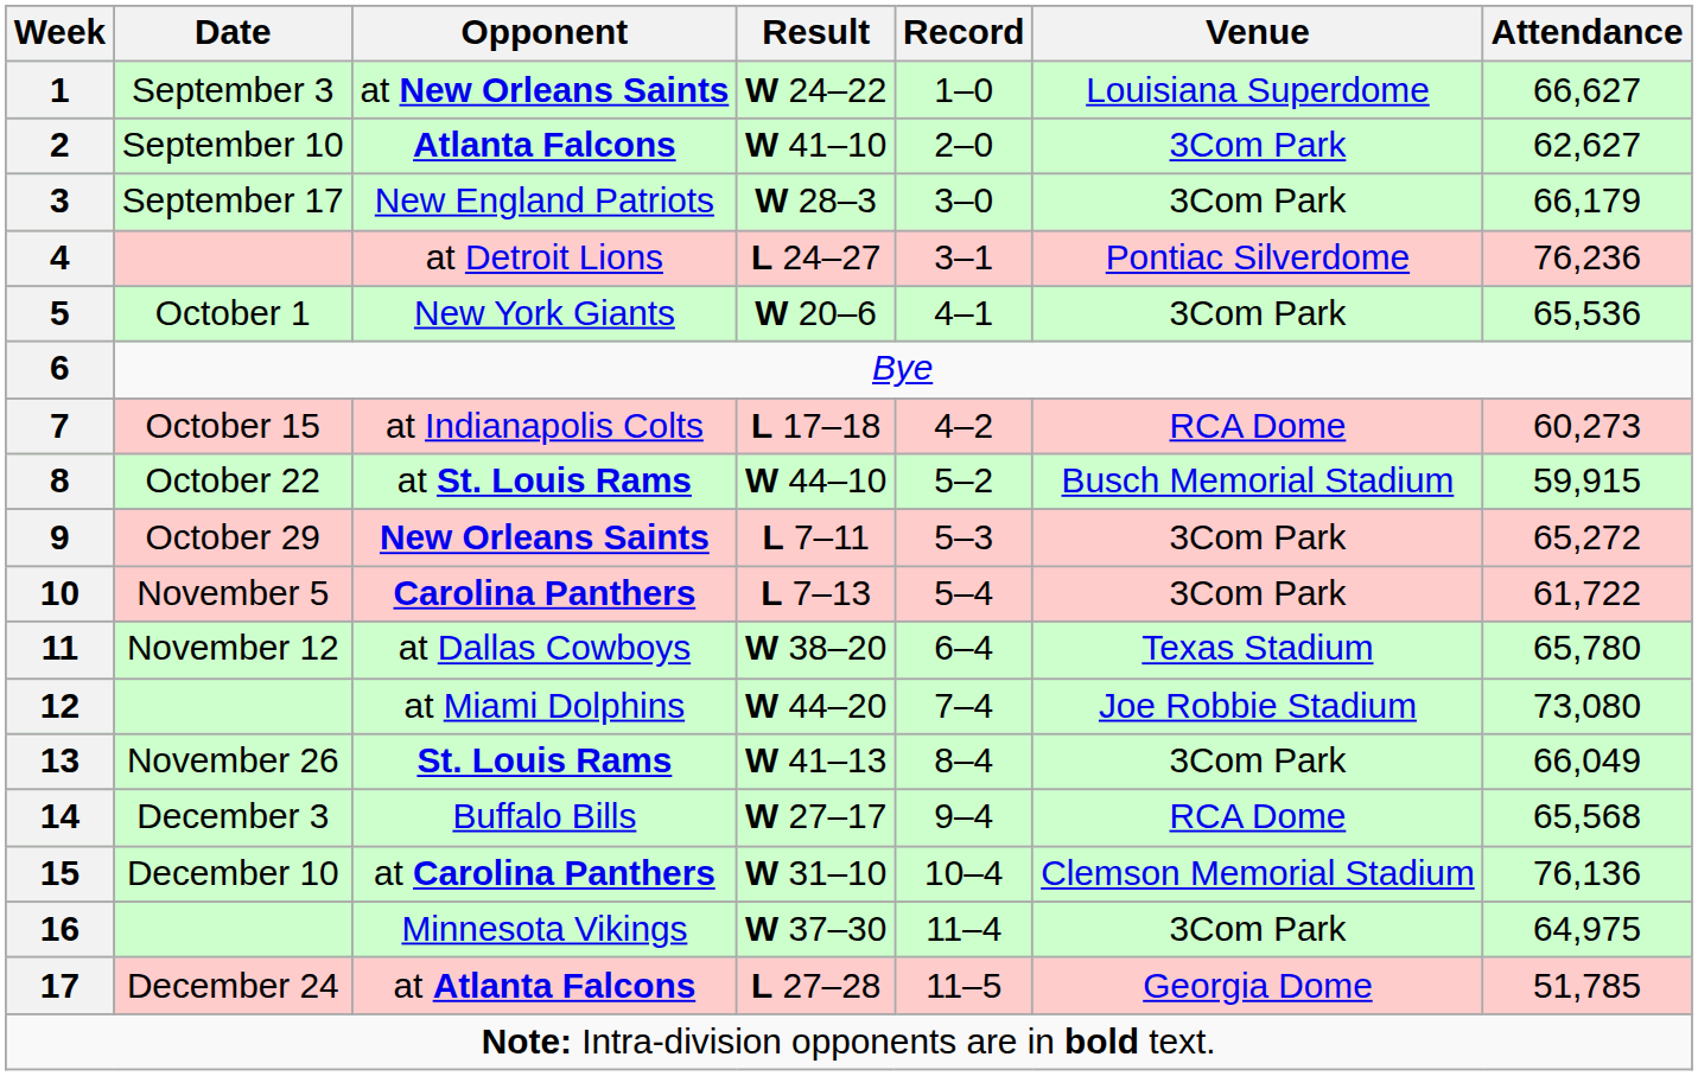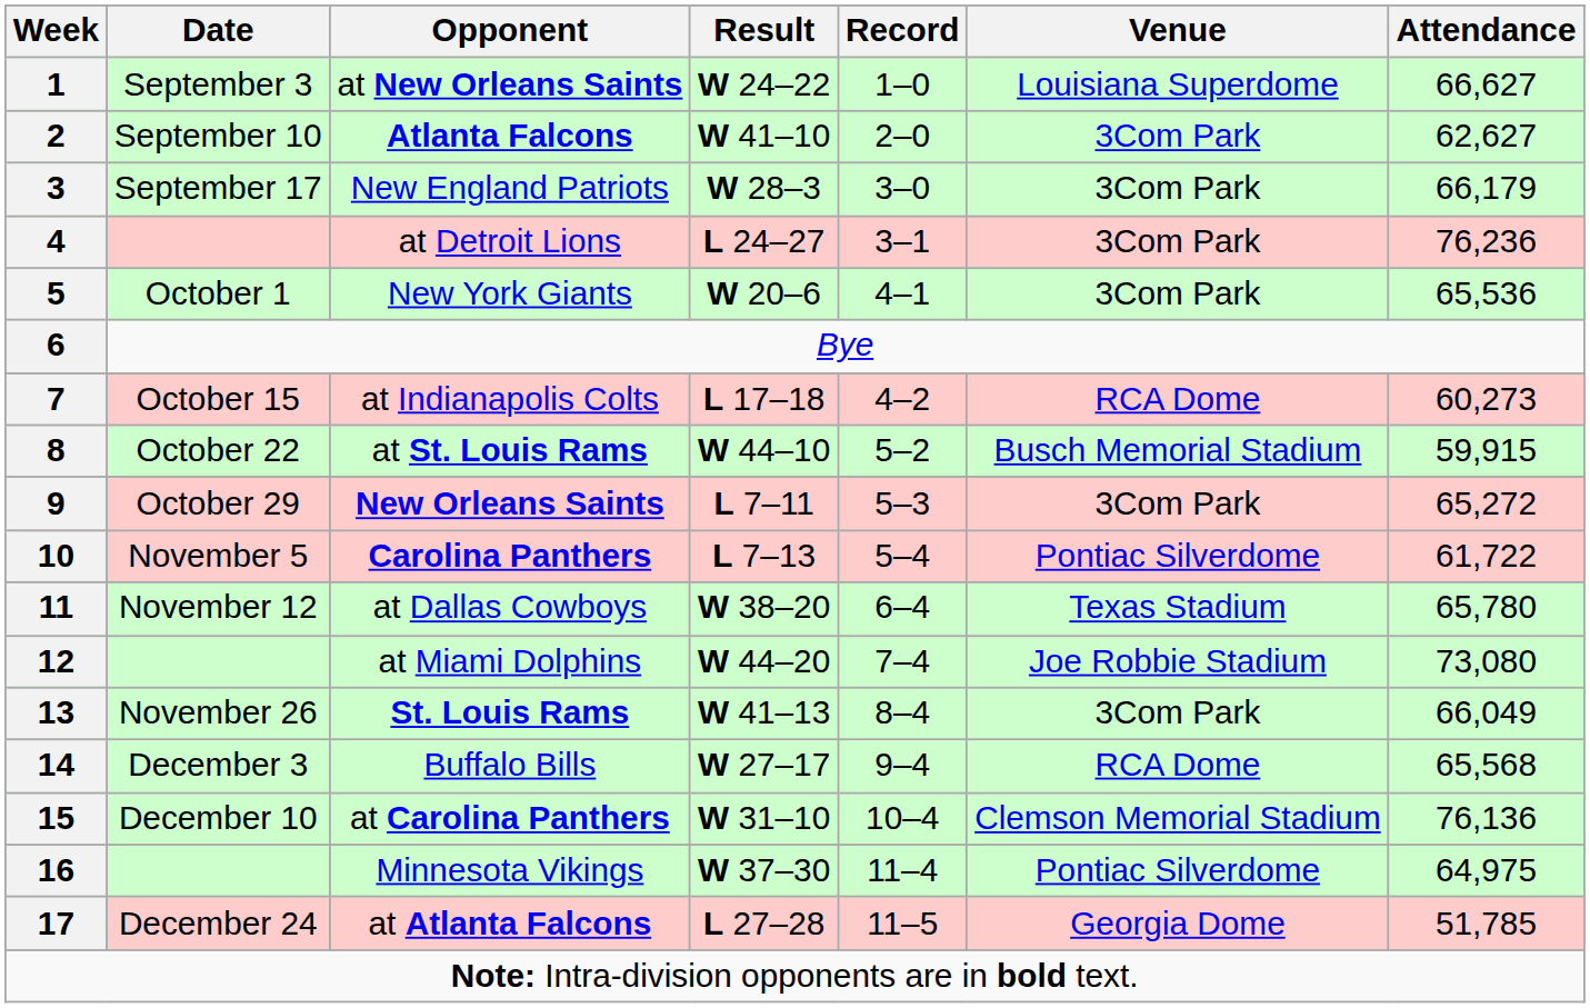4 | Venue: Pontiac Silverdome -> 3Com Park
10 | Venue: 3Com Park -> Pontiac Silverdome
16 | Venue: 3Com Park -> Pontiac Silverdome
